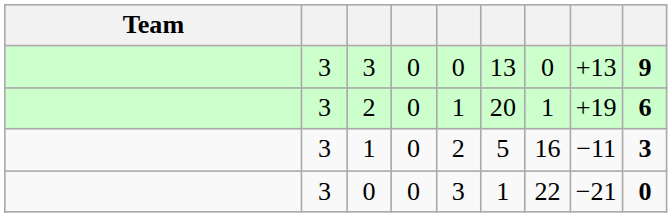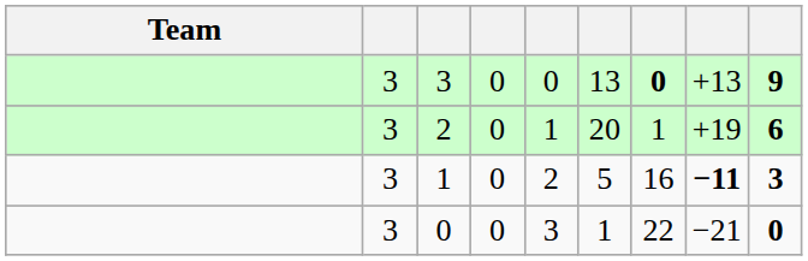row 2 | column 7: normal -> bold
row 4 | column 8: normal -> bold
